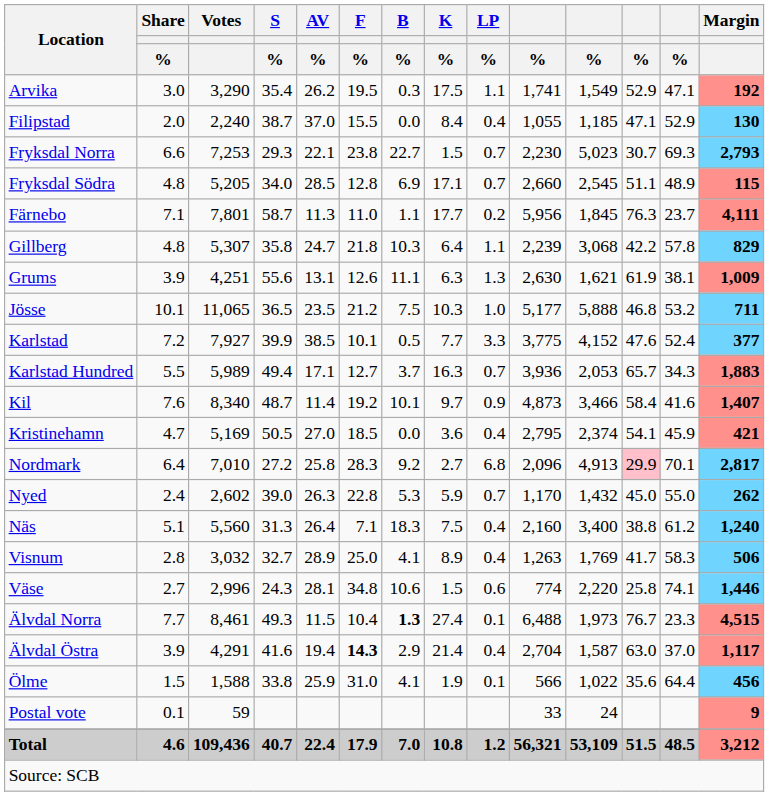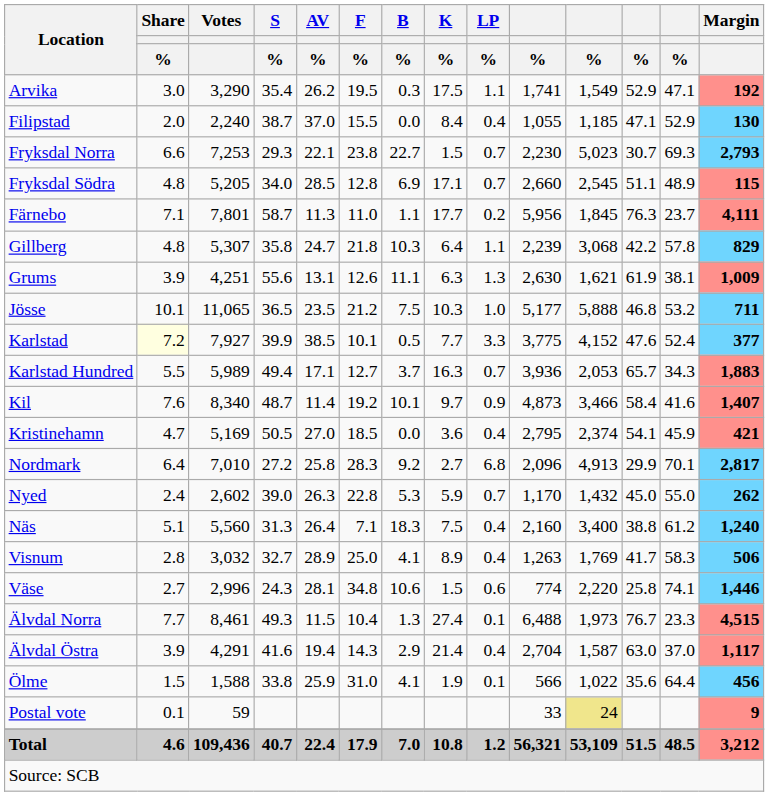Karlstad | Share / %: no background -> lightyellow background
Nordmark | column 12: pink background -> no background
Älvdal Norra | B / %: bold -> normal
Älvdal Östra | F / %: bold -> normal
Postal vote | column 11: no background -> khaki background
